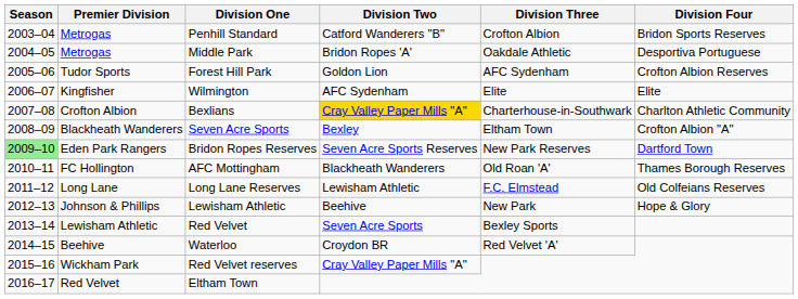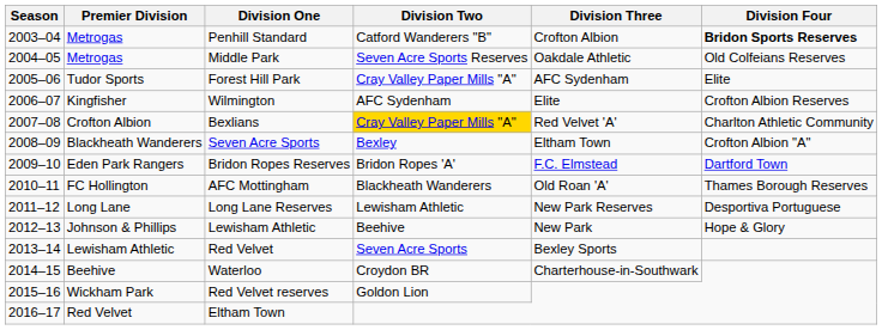Penhill Standard | Division Four: normal -> bold
Middle Park | Division Two: Bridon Ropes 'A' -> Seven Acre Sports Reserves
Middle Park | Division Four: Desportiva Portuguese -> Old Colfeians Reserves
Forest Hill Park | Division Two: Goldon Lion -> Cray Valley Paper Mills "A"
Forest Hill Park | Division Four: Crofton Albion Reserves -> Elite
Wilmington | Division Four: Elite -> Crofton Albion Reserves
Bexlians | Division Three: Charterhouse-in-Southwark -> Red Velvet 'A'
Bridon Ropes Reserves | Season: lightgreen background -> no background
Bridon Ropes Reserves | Division Two: Seven Acre Sports Reserves -> Bridon Ropes 'A'
Bridon Ropes Reserves | Division Three: New Park Reserves -> F.C. Elmstead
Long Lane Reserves | Division Three: F.C. Elmstead -> New Park Reserves
Long Lane Reserves | Division Four: Old Colfeians Reserves -> Desportiva Portuguese
Waterloo | Division Three: Red Velvet 'A' -> Charterhouse-in-Southwark
Red Velvet reserves | Division Two: Cray Valley Paper Mills "A" -> Goldon Lion
